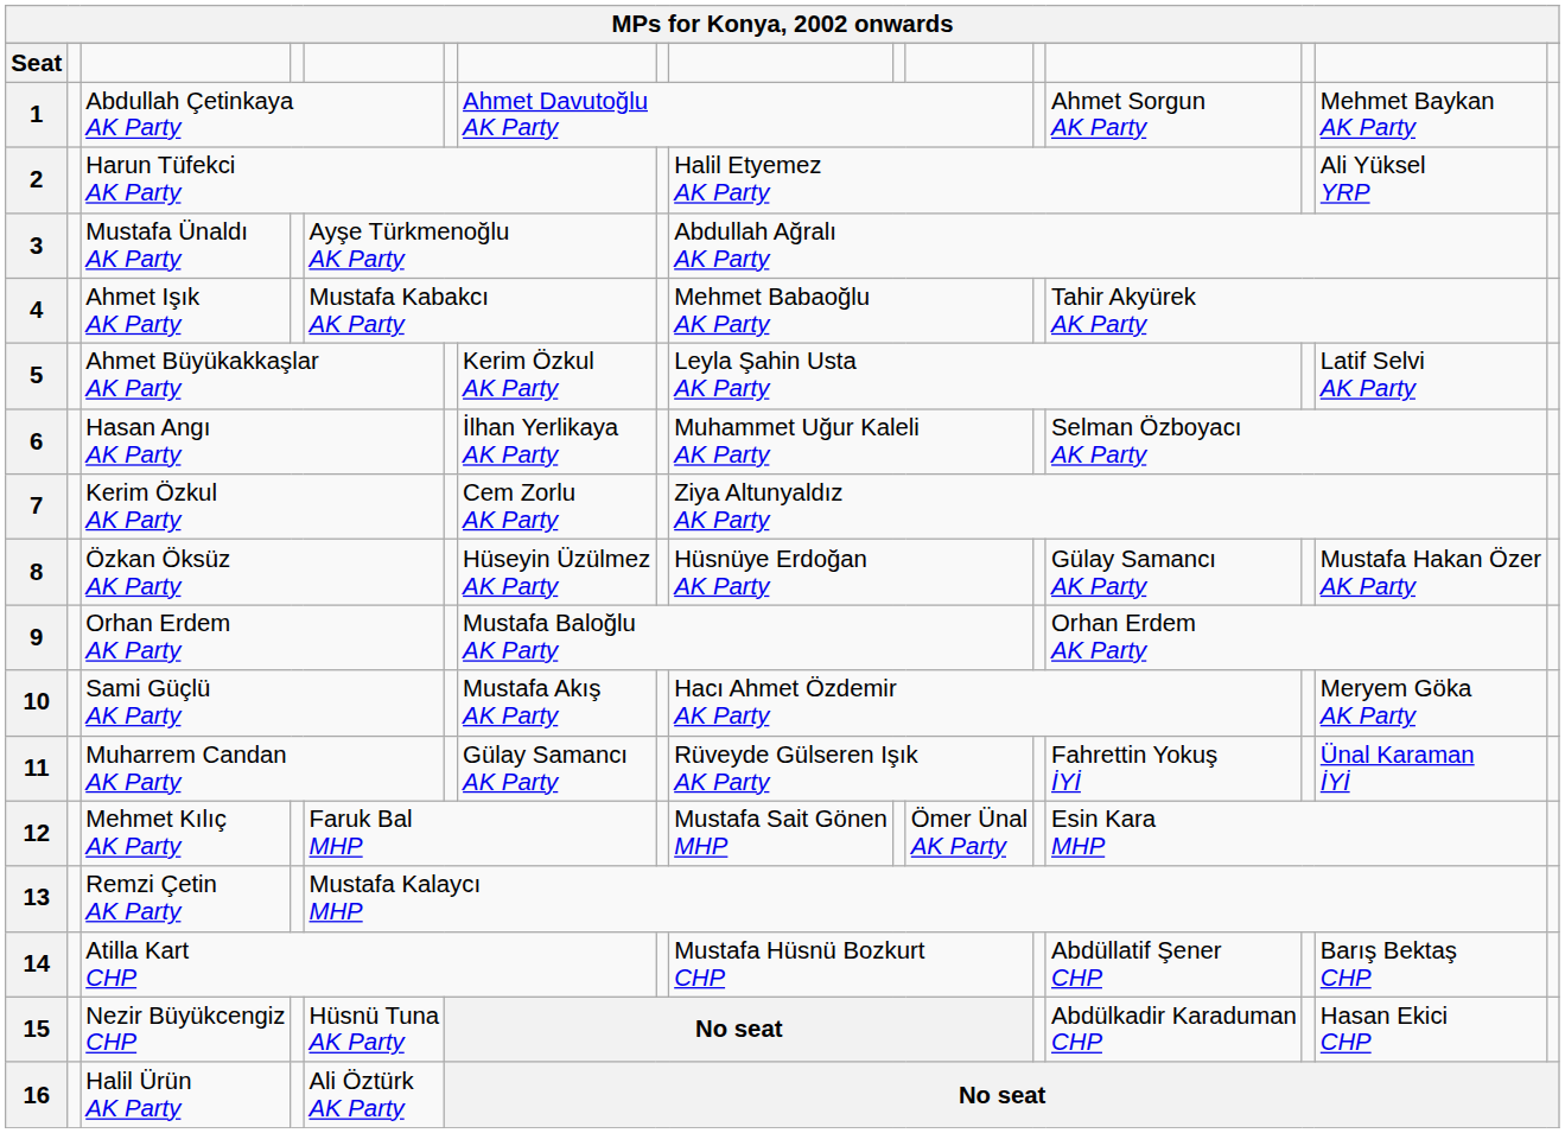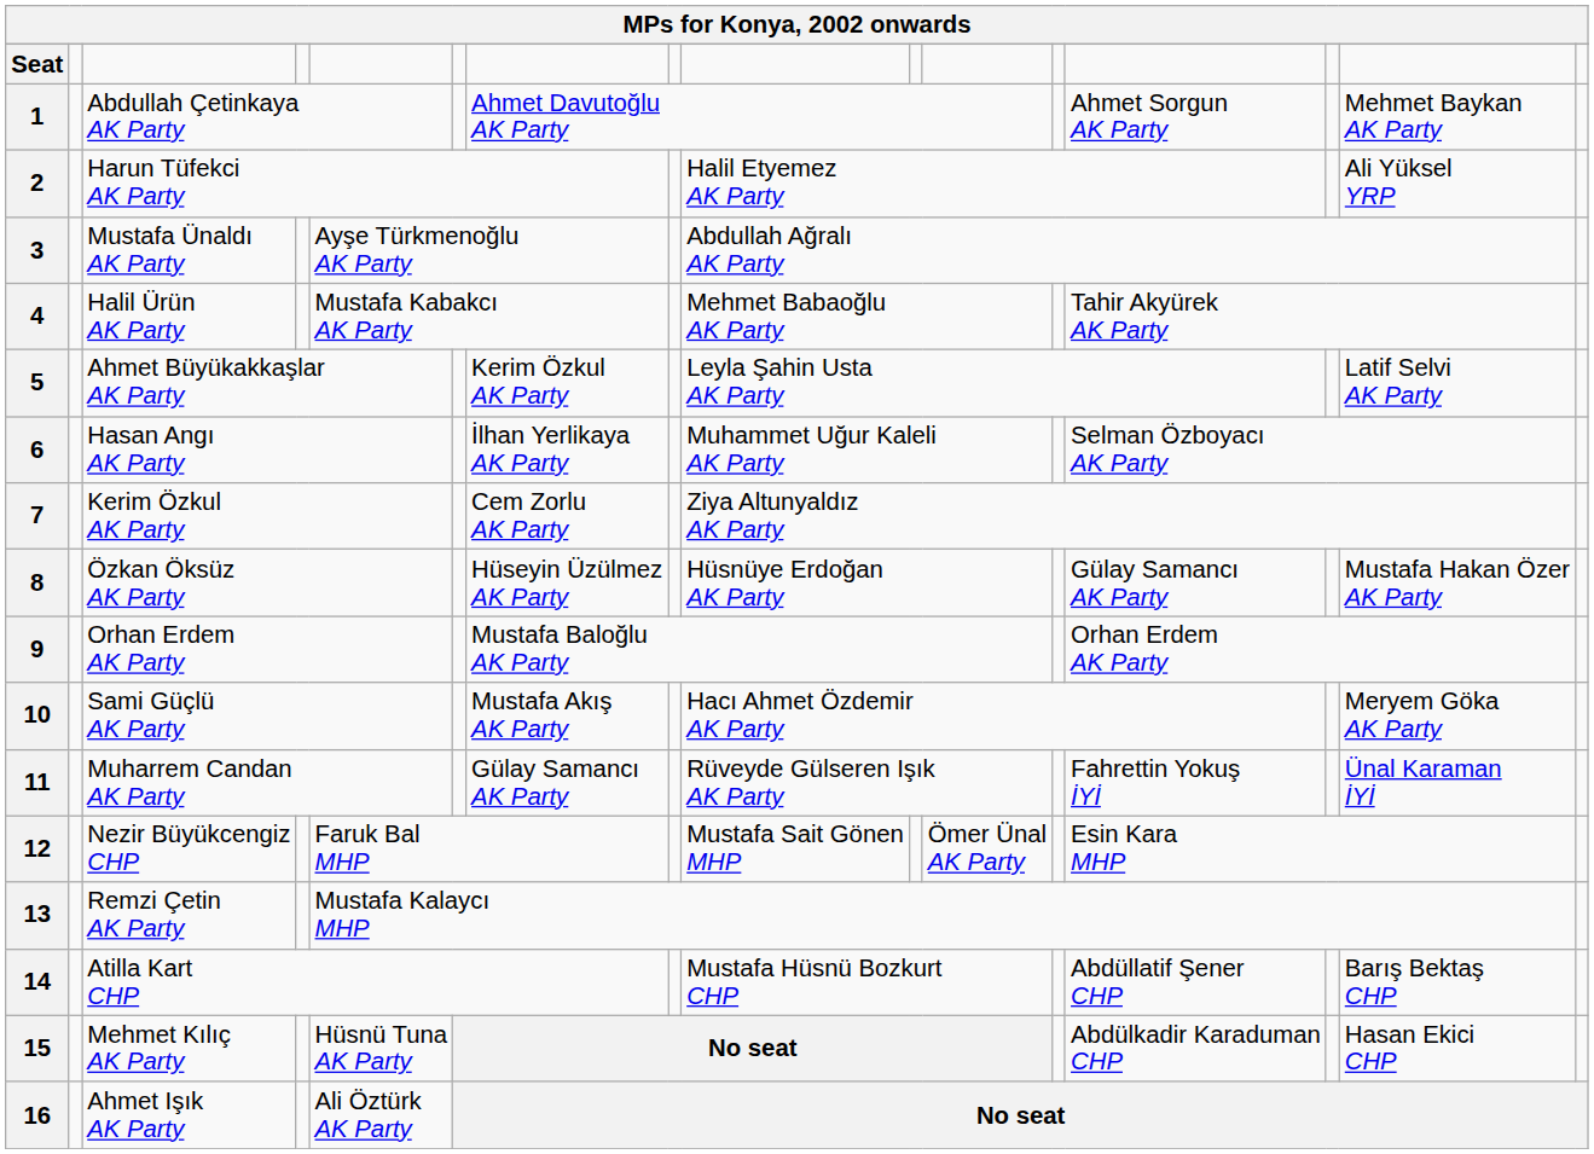4 | column 3: Ahmet Işık AK Party -> Halil Ürün AK Party
12 | column 3: Mehmet Kılıç AK Party -> Nezir Büyükcengiz CHP
15 | column 3: Nezir Büyükcengiz CHP -> Mehmet Kılıç AK Party
16 | column 3: Halil Ürün AK Party -> Ahmet Işık AK Party
